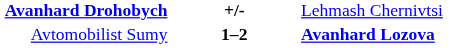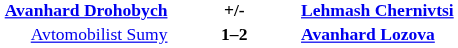Avanhard Drohobych | column 3: normal -> bold
